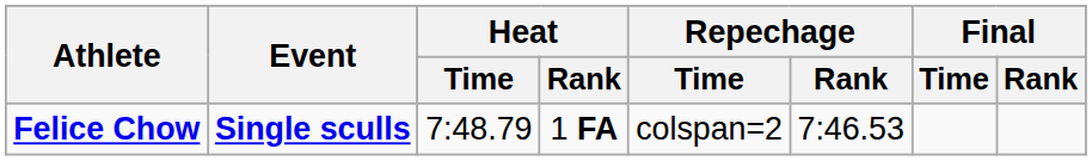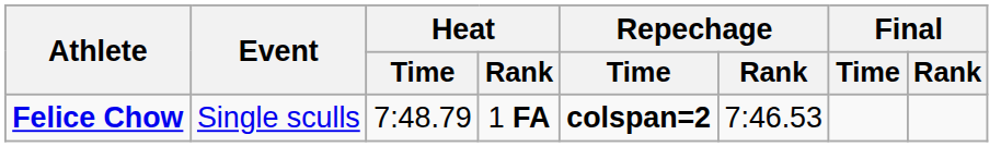Felice Chow | Event: bold -> normal
Felice Chow | Repechage / Time: normal -> bold
